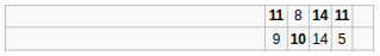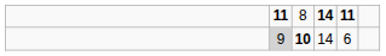row 2 | column 2: no background -> lightgrey background
row 2 | column 5: 5 -> 6
